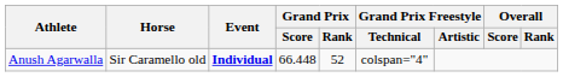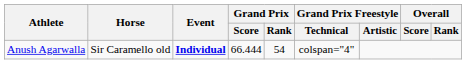Anush Agarwalla | Grand Prix / Score: 66.448 -> 66.444
Anush Agarwalla | Grand Prix / Rank: 52 -> 54
